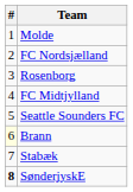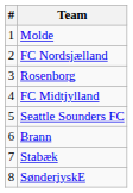Brann | #: lightyellow background -> no background
SønderjyskE | #: bold -> normal
